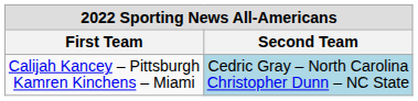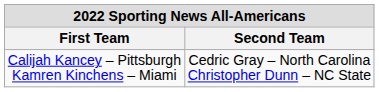Calijah Kancey – Pittsburgh Kamren Kinchens – Miami | Second Team: lightblue background -> no background
